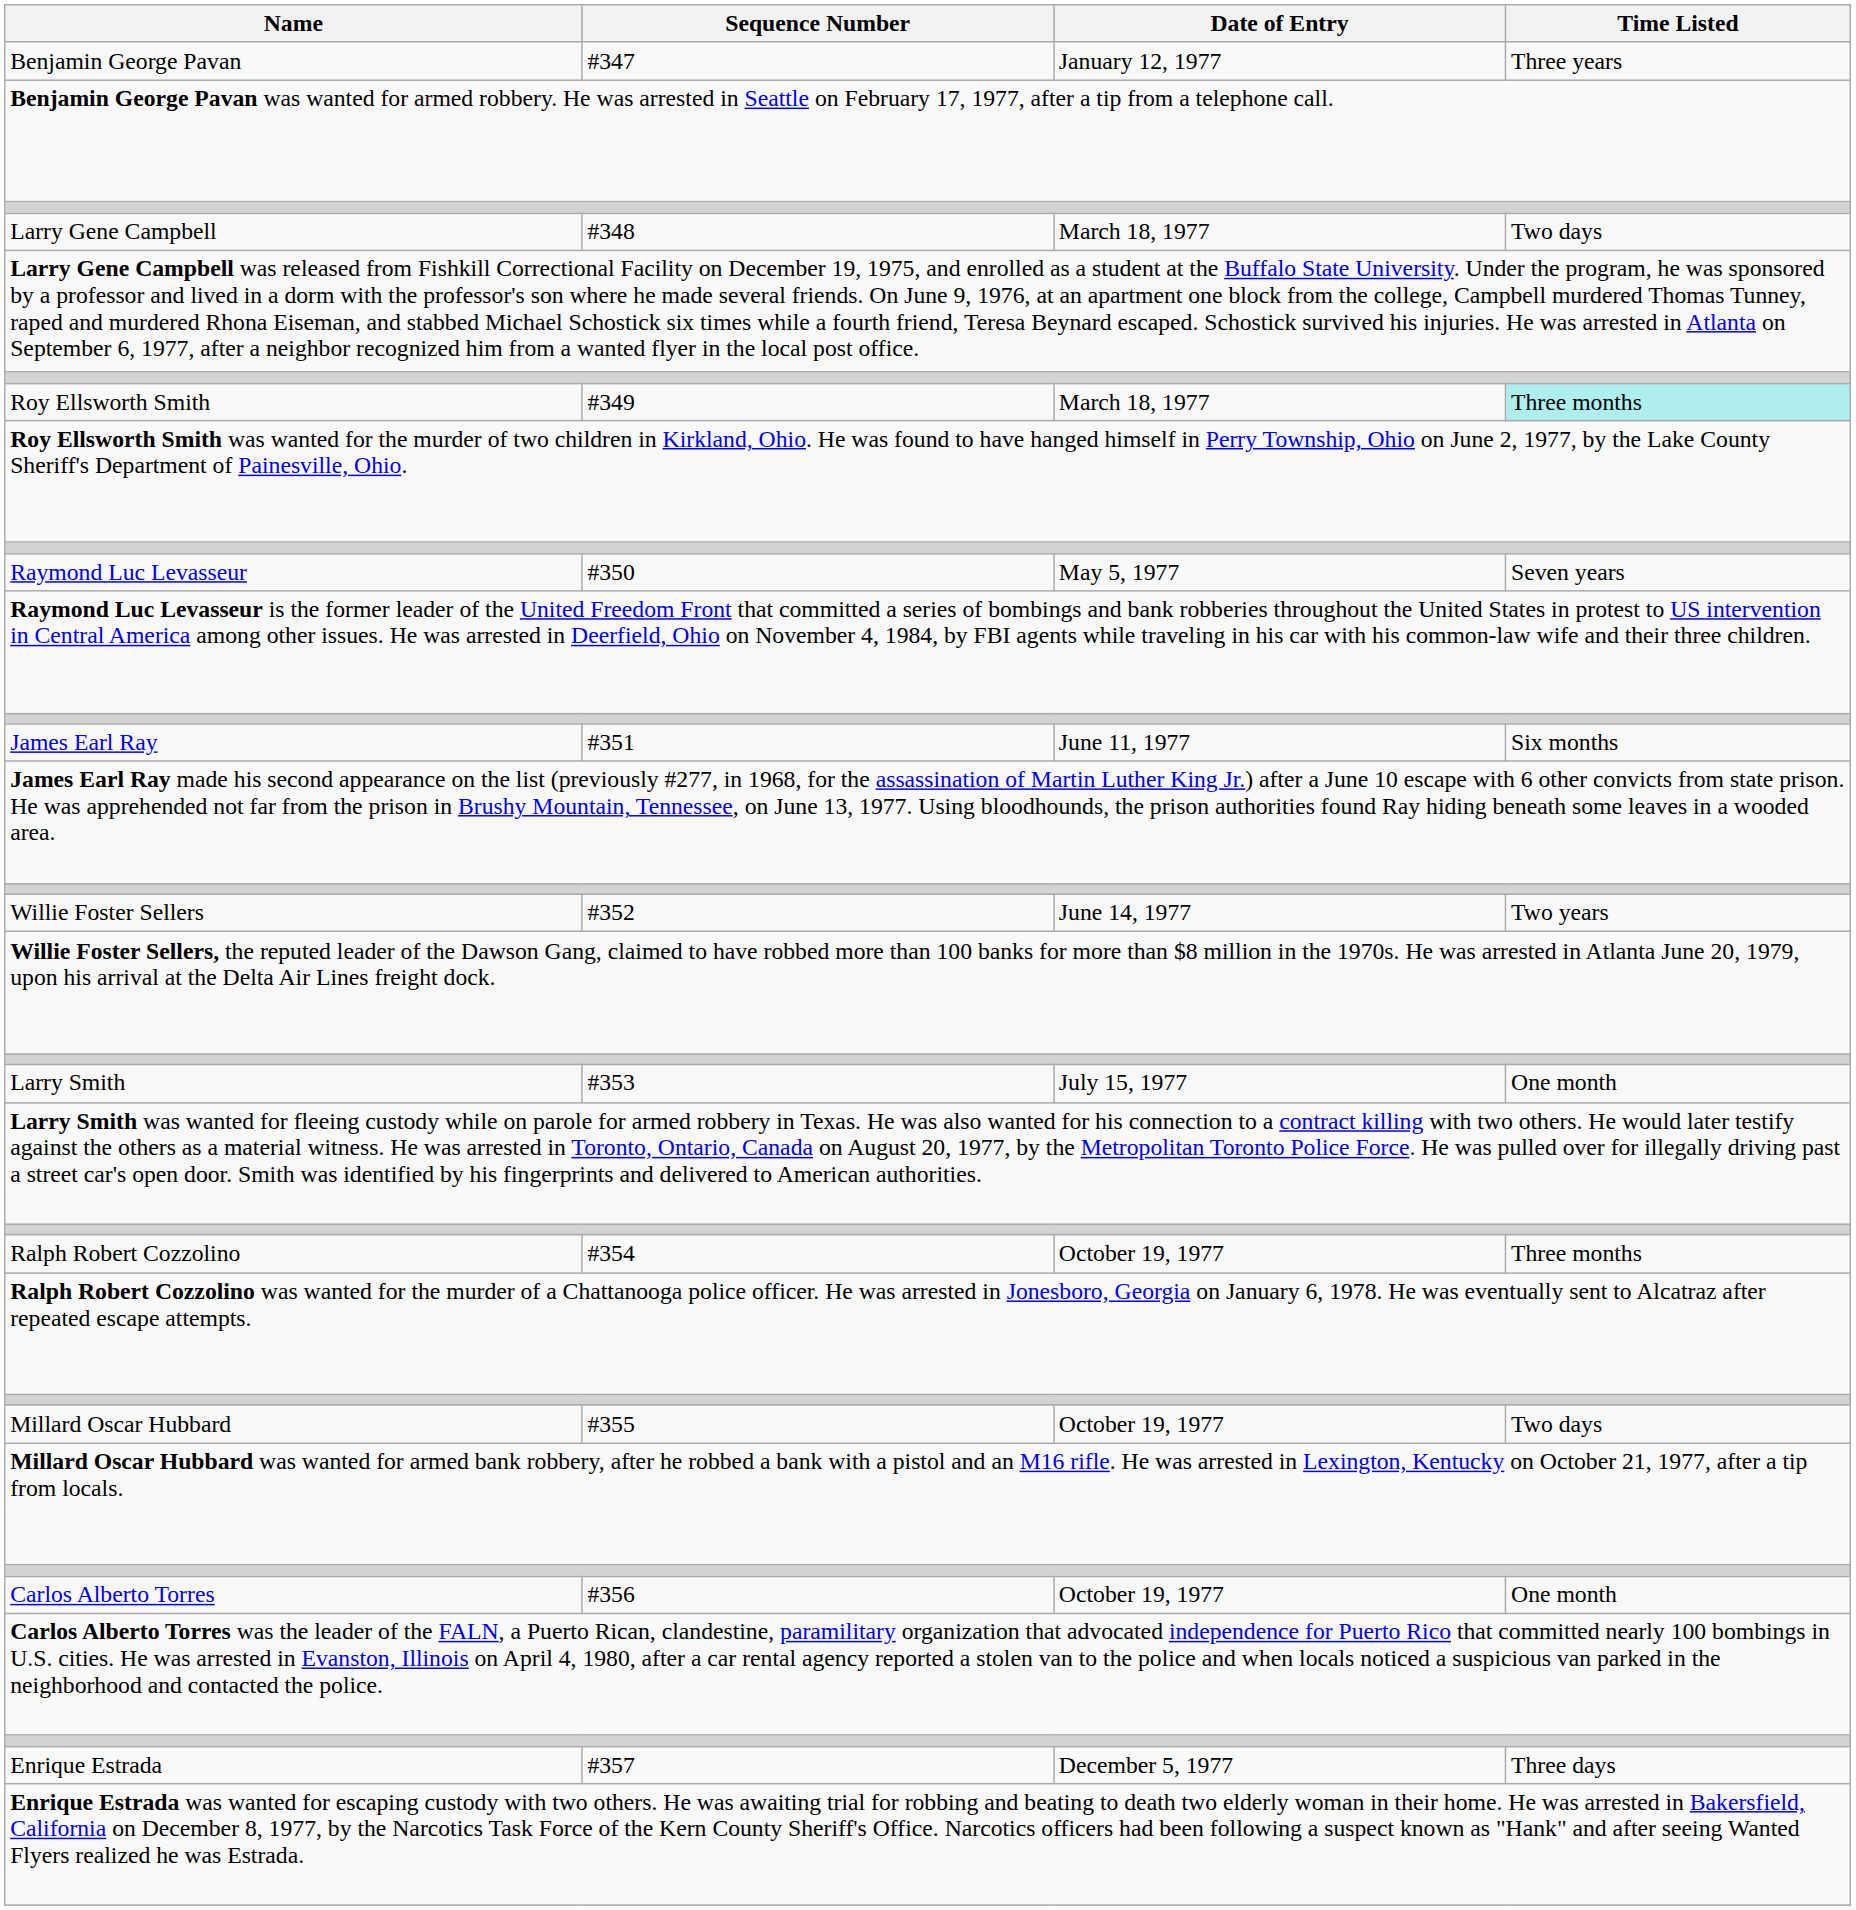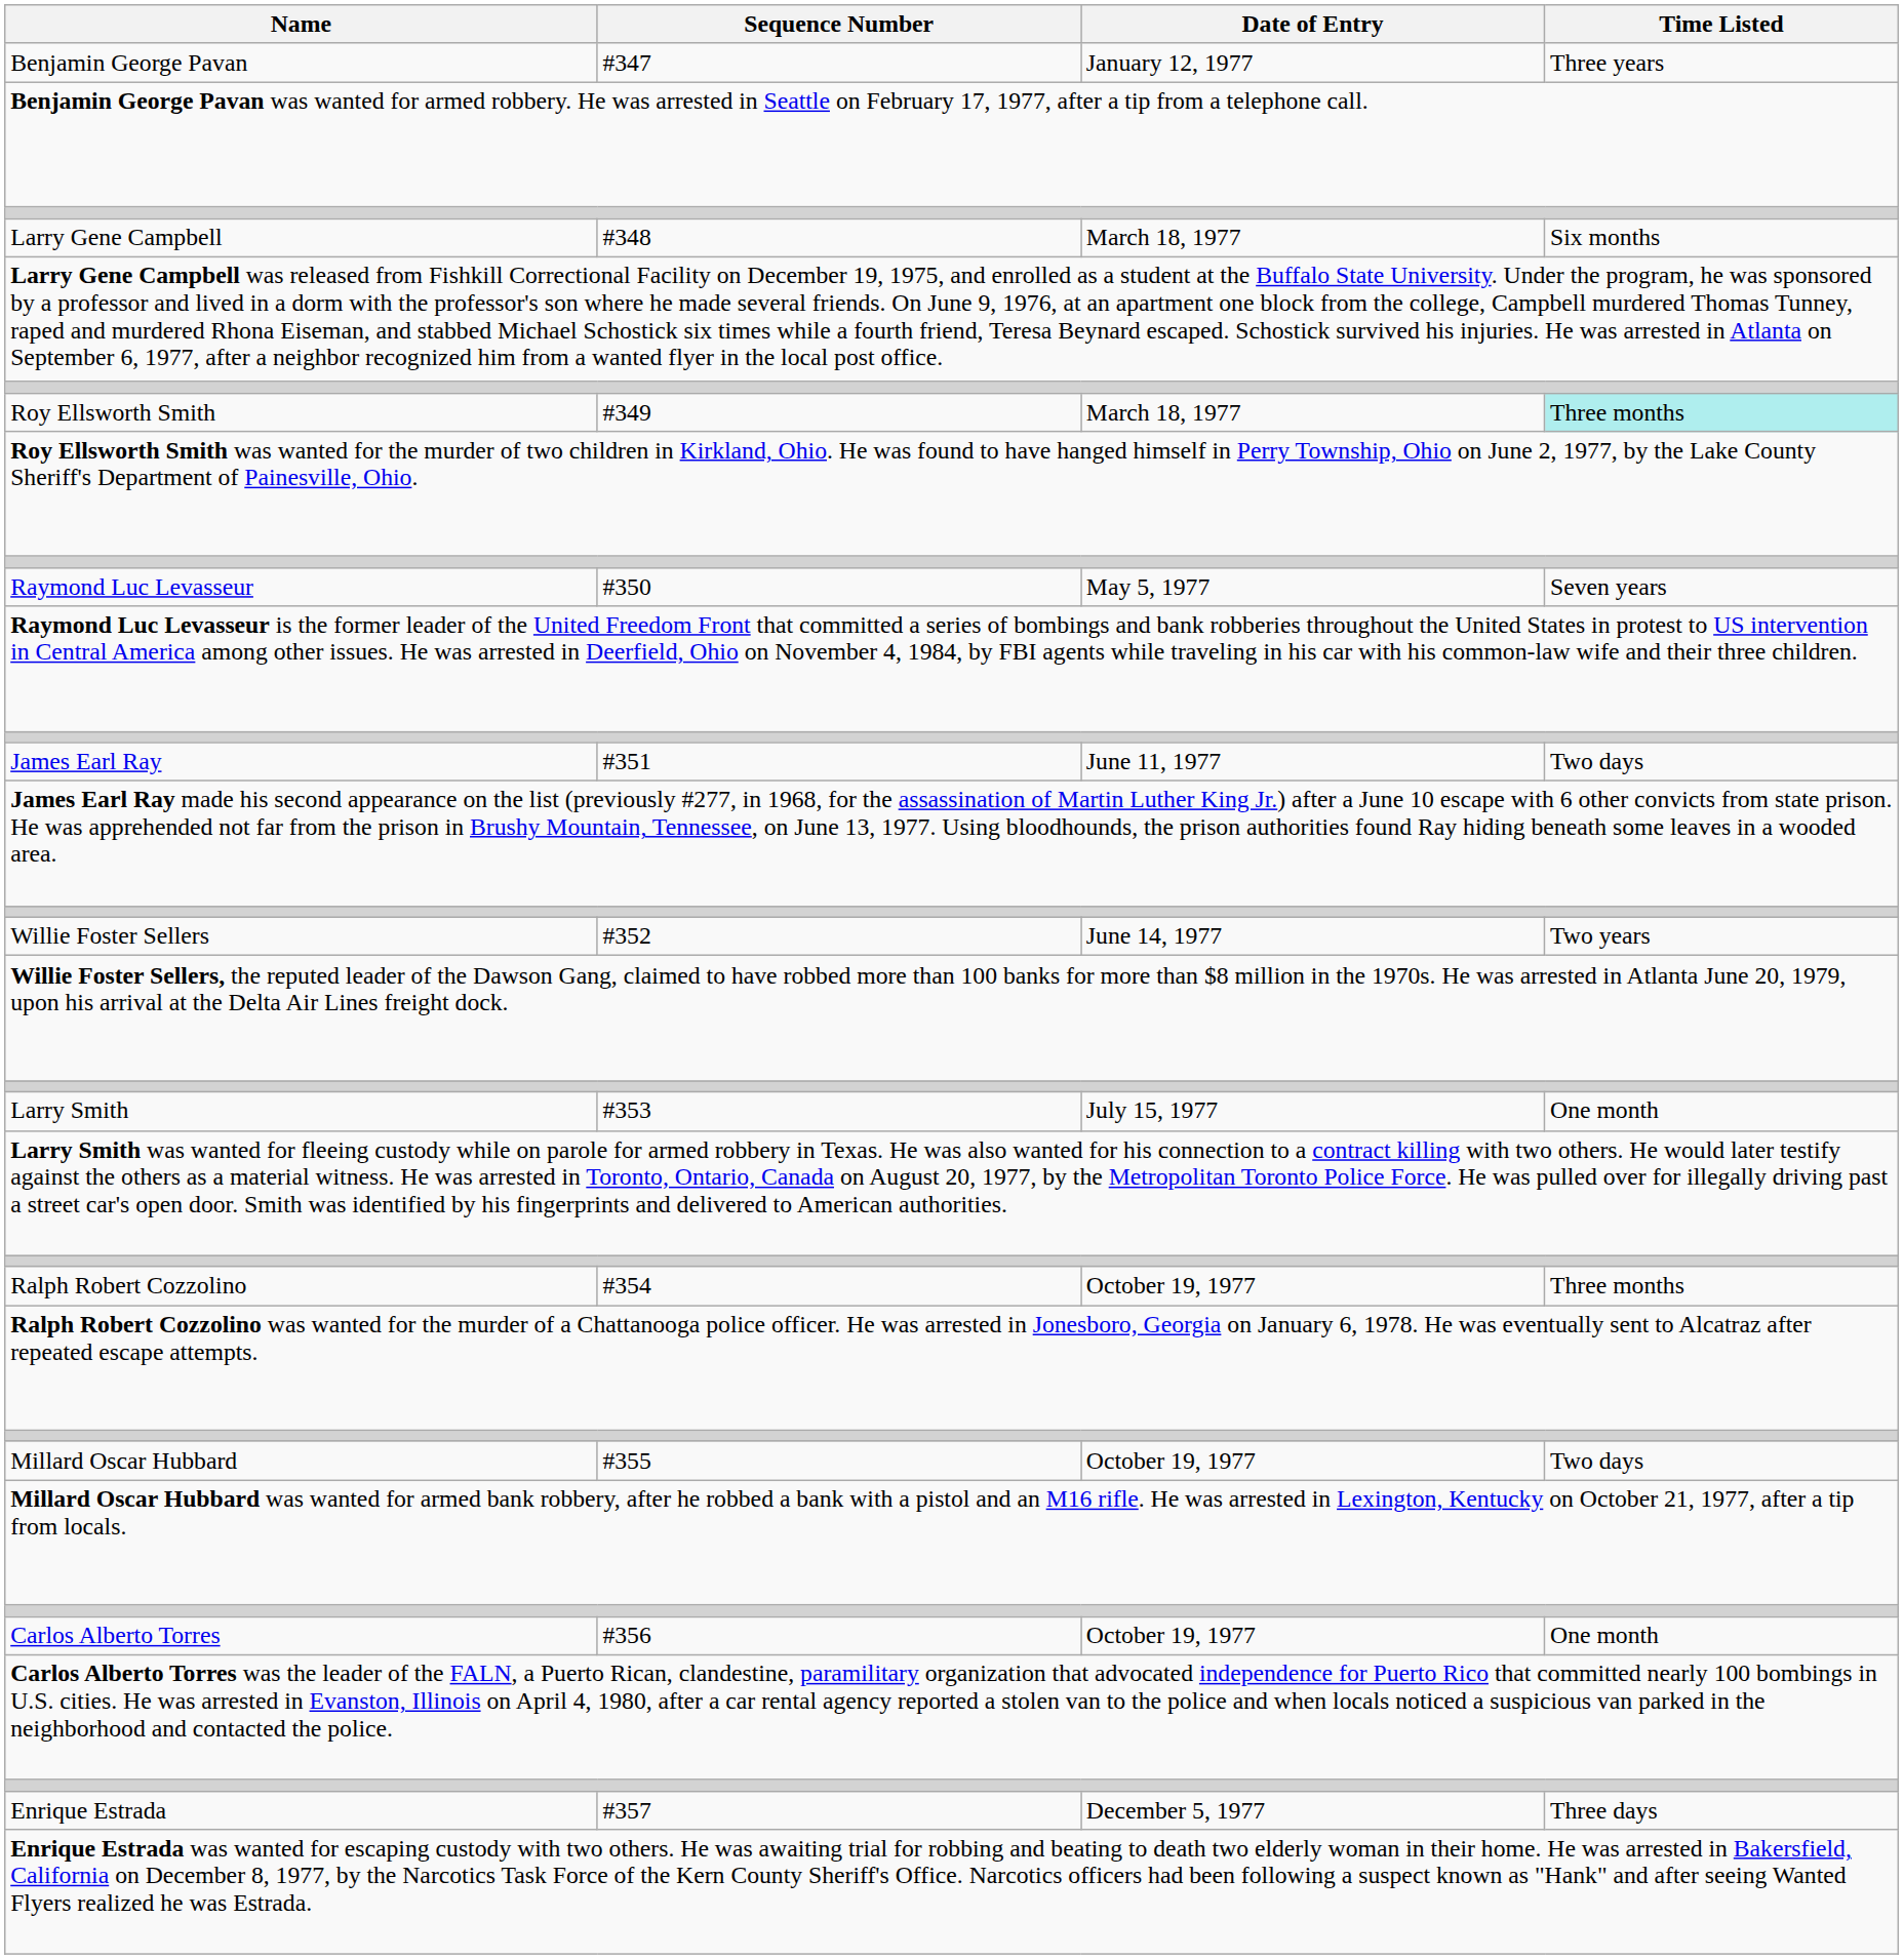Larry Gene Campbell | Time Listed: Two days -> Six months
James Earl Ray | Time Listed: Six months -> Two days
